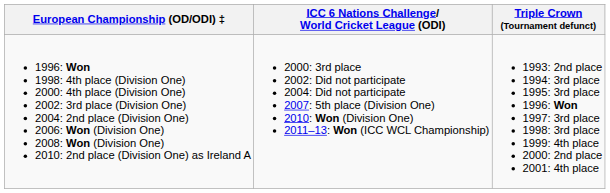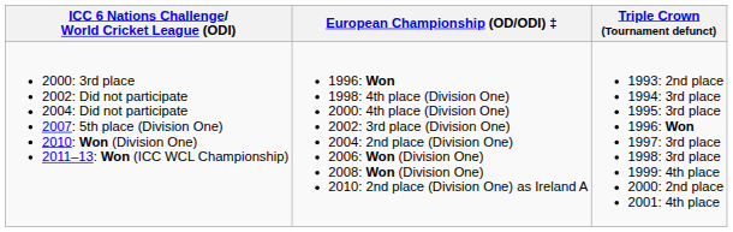columns swapped: ICC 6 Nations Challenge/ World Cricket League (ODI) <-> European Championship (OD/ODI) ‡
